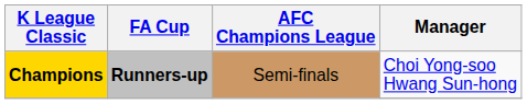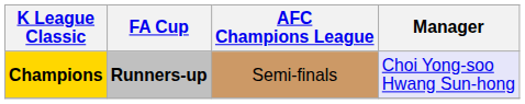Champions | Manager: no background -> lavender background
